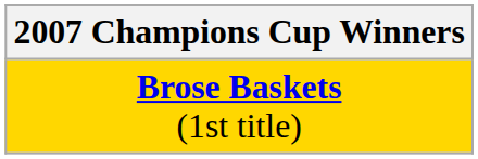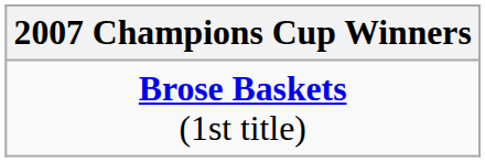row 2 | column 1: gold background -> no background
